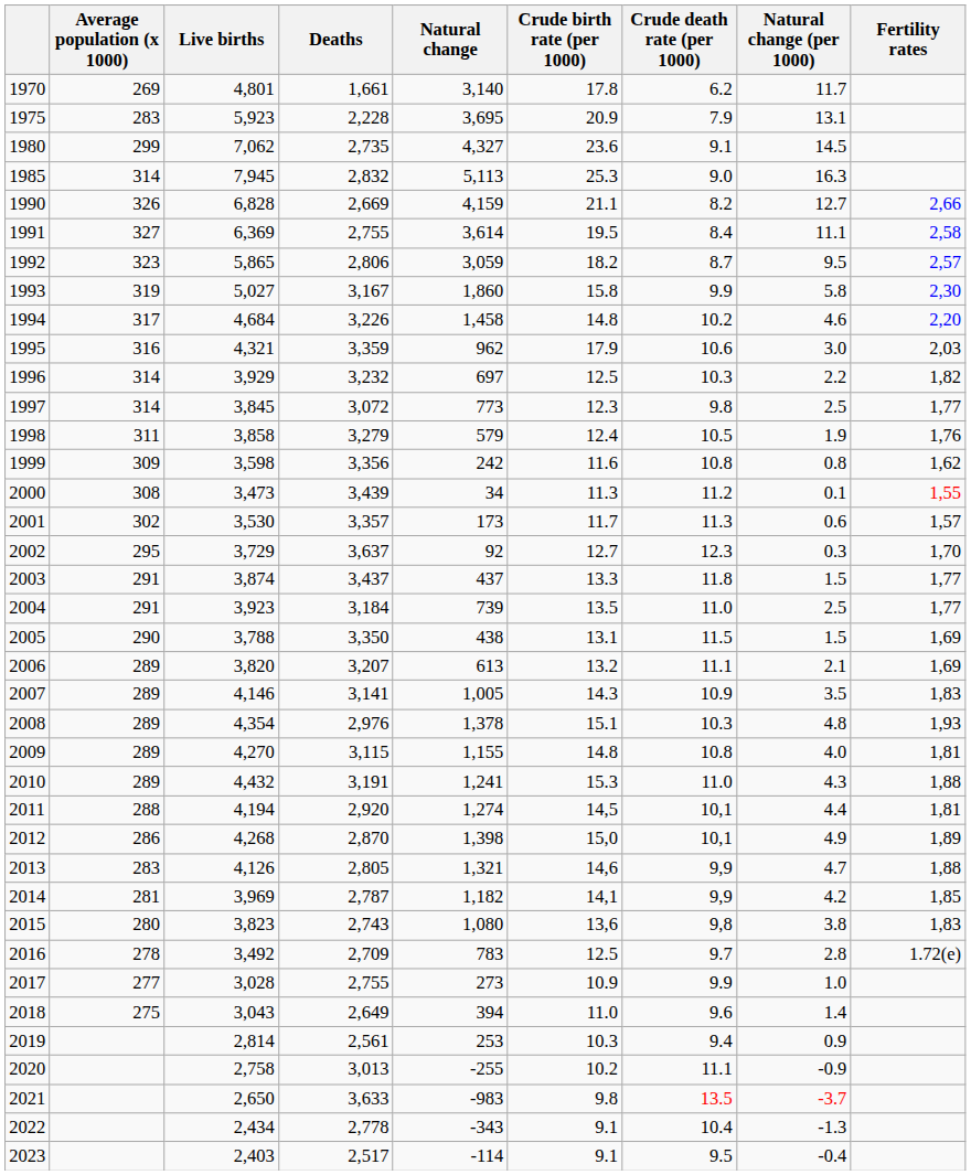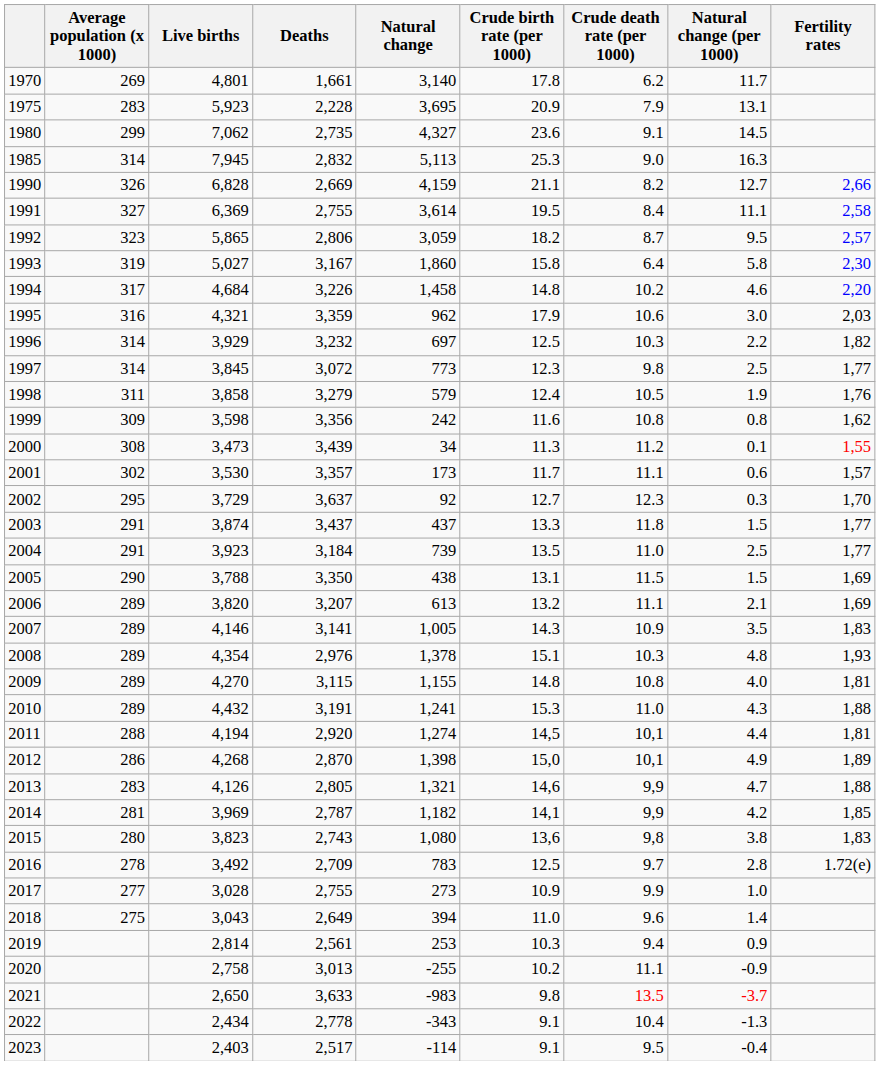1993 | Crude death rate (per 1000): 9.9 -> 6.4
2001 | Crude death rate (per 1000): 11.3 -> 11.1
